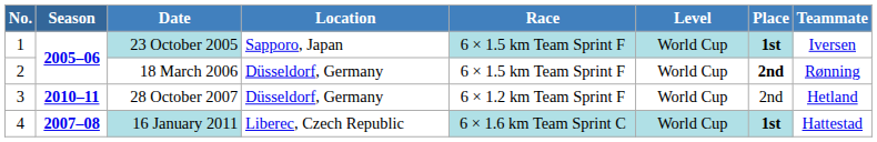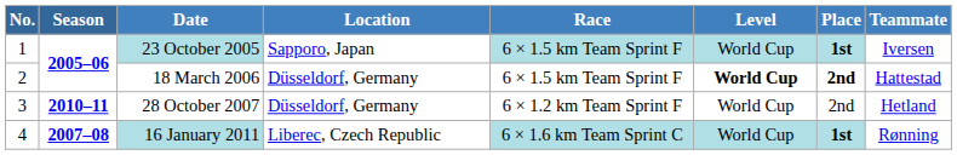18 March 2006 | Level: normal -> bold
18 March 2006 | Teammate: Rønning -> Hattestad
16 January 2011 | Teammate: Hattestad -> Rønning
